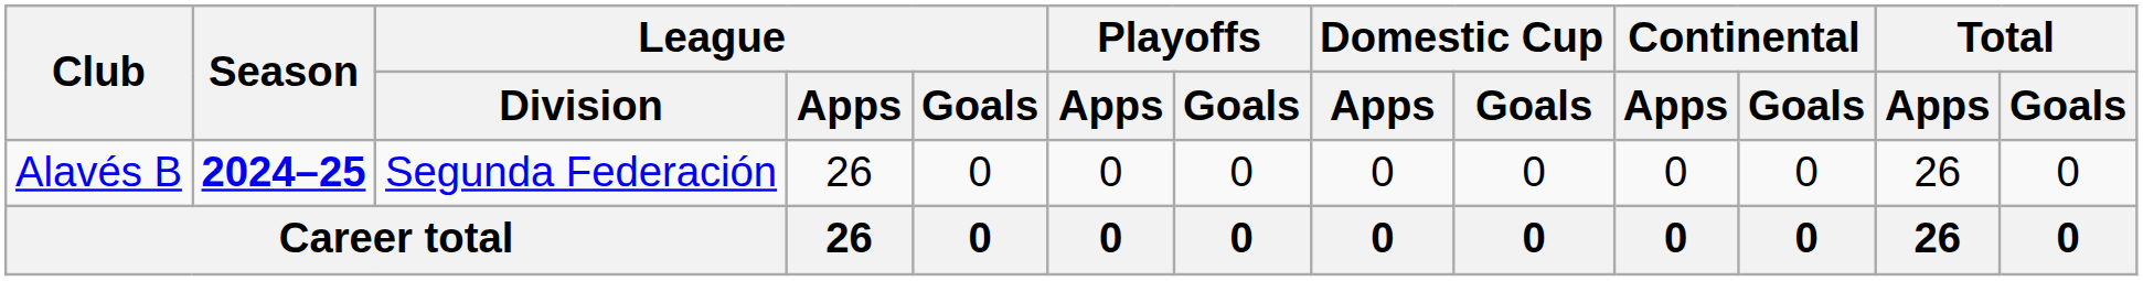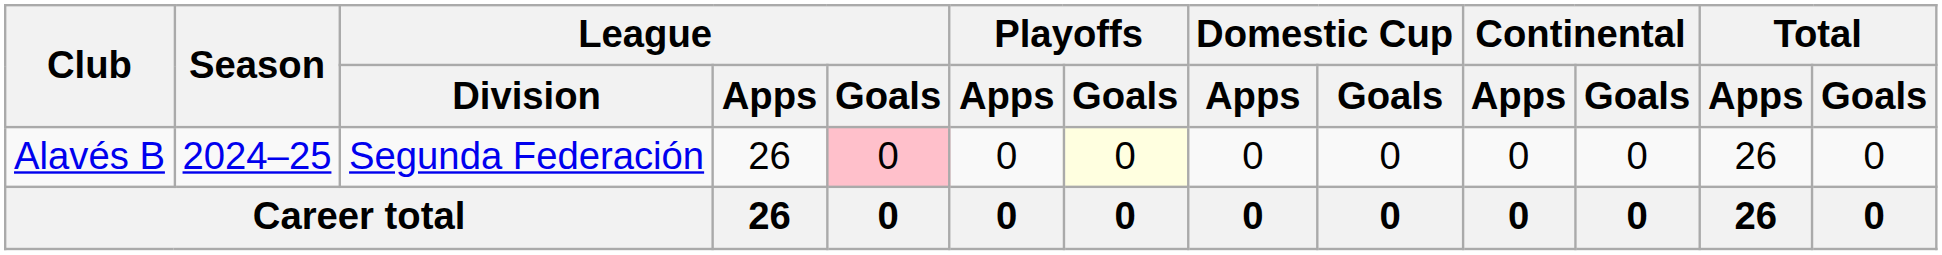Alavés B | Season: bold -> normal
Alavés B | League / Goals: no background -> pink background
Alavés B | Playoffs / Goals: no background -> lightyellow background
